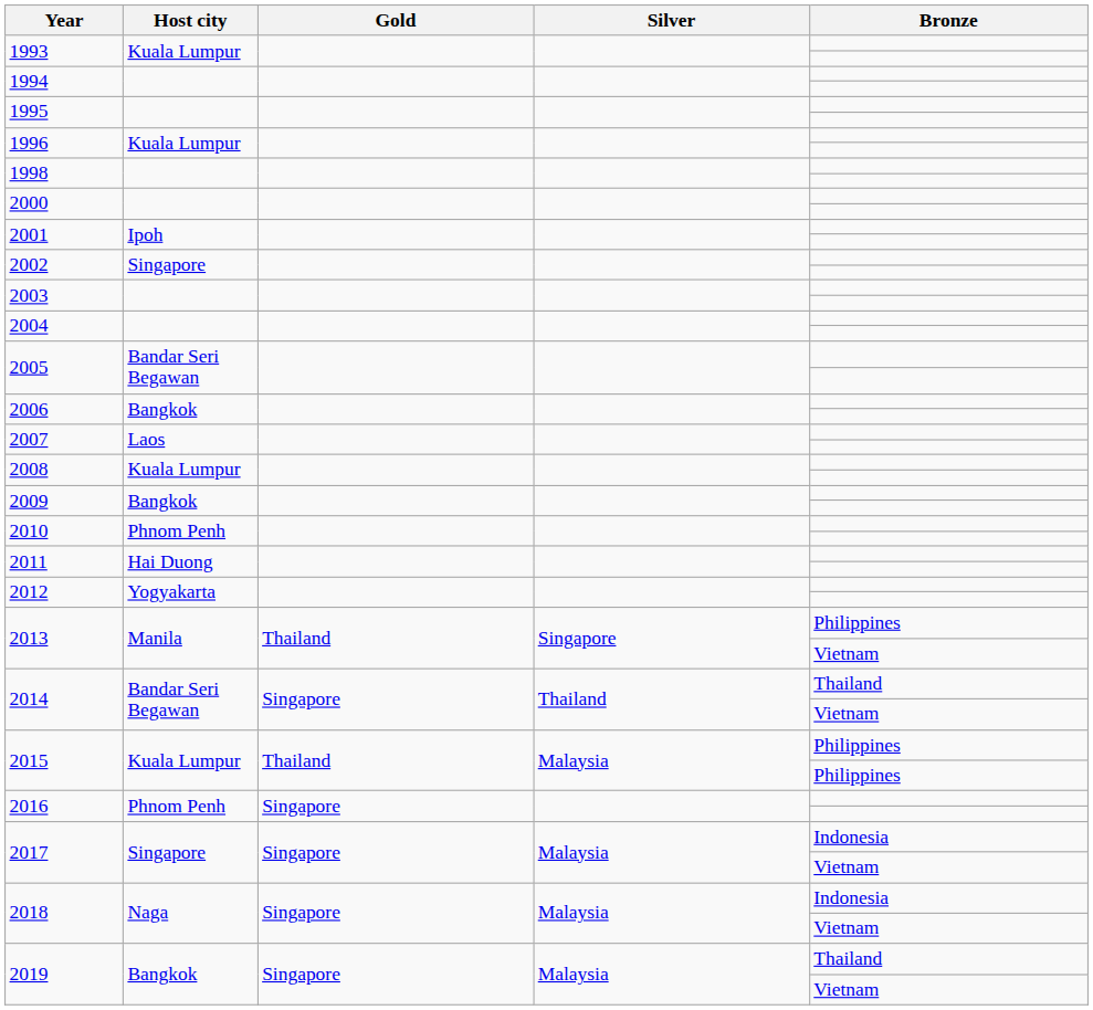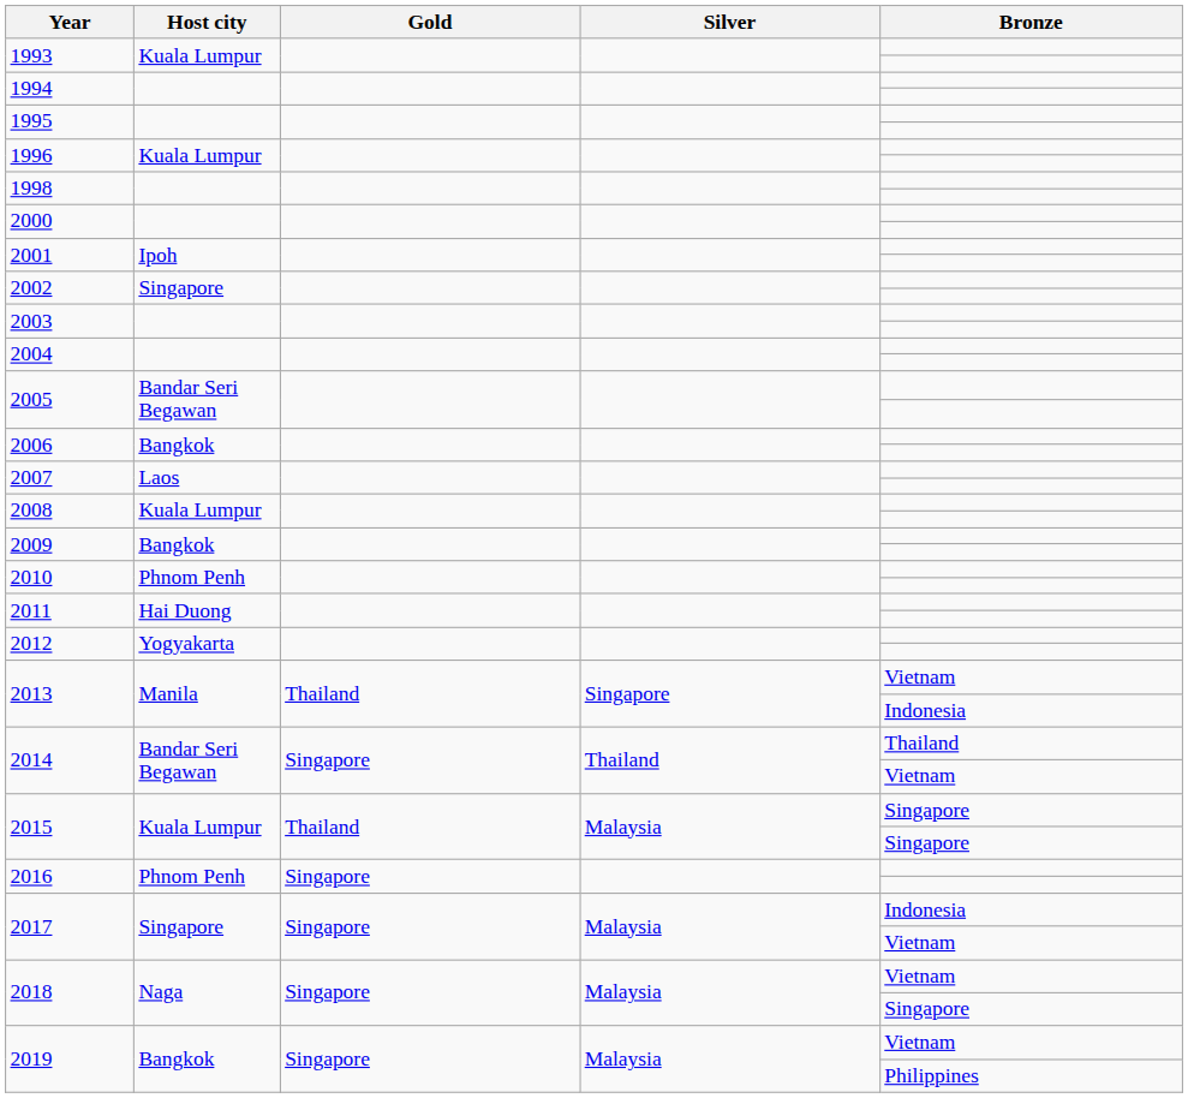row 38 | Bronze: Philippines -> Vietnam
row 39 | Bronze: Vietnam -> Indonesia
row 42 | Bronze: Philippines -> Singapore
row 43 | Bronze: Philippines -> Singapore
row 48 | Bronze: Indonesia -> Vietnam
row 49 | Bronze: Vietnam -> Singapore
row 50 | Bronze: Thailand -> Vietnam
row 51 | Bronze: Vietnam -> Philippines
